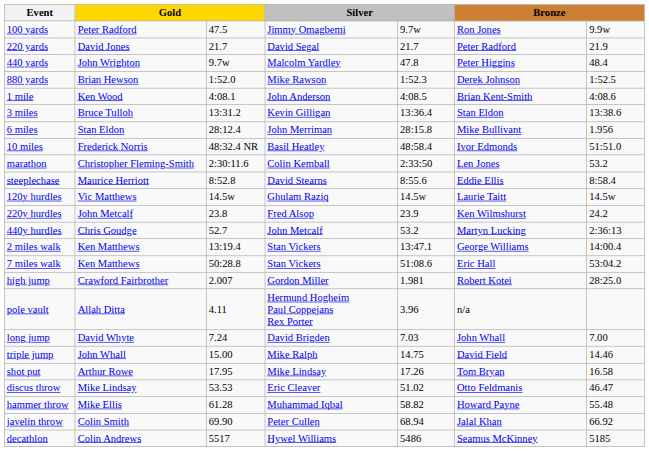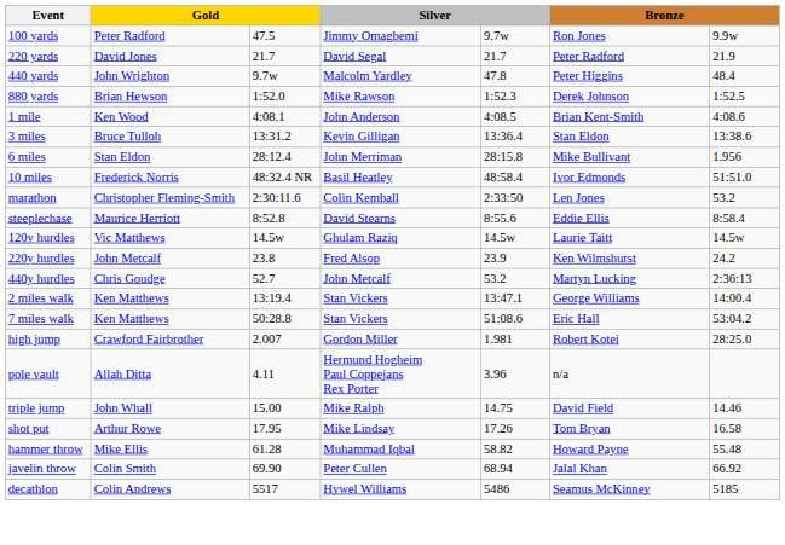- row: long jump | David Whyte | 7.24 | David Brigden | 7.03 | John Whall | 7.00
- row: discus throw | Mike Lindsay | 53.53 | Eric Cleaver | 51.02 | Otto Feldmanis | 46.47
